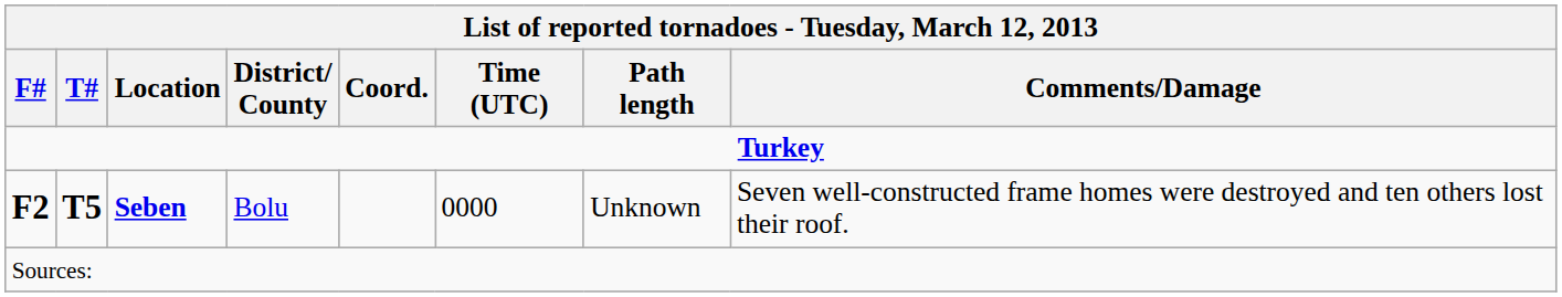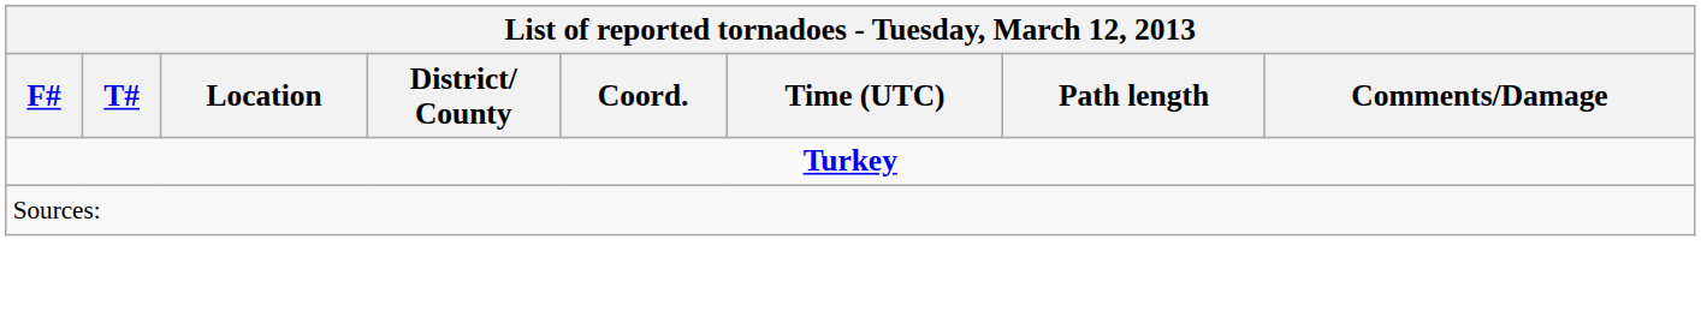- row: F2 | T5 | Seben | Bolu | 0000 | Unknown | Seven well-constructed frame homes were destroyed and ten others lost their roof.
